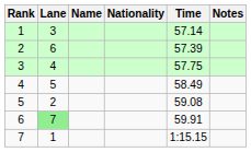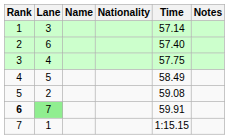row 3 | Time: 57.39 -> 57.40
row 7 | Rank: normal -> bold
